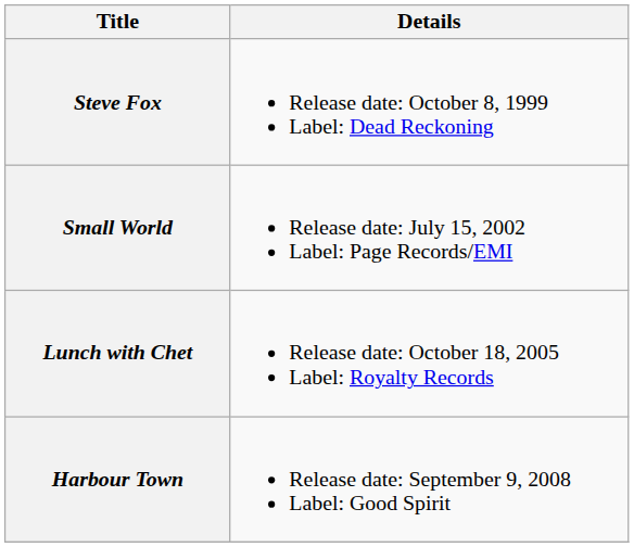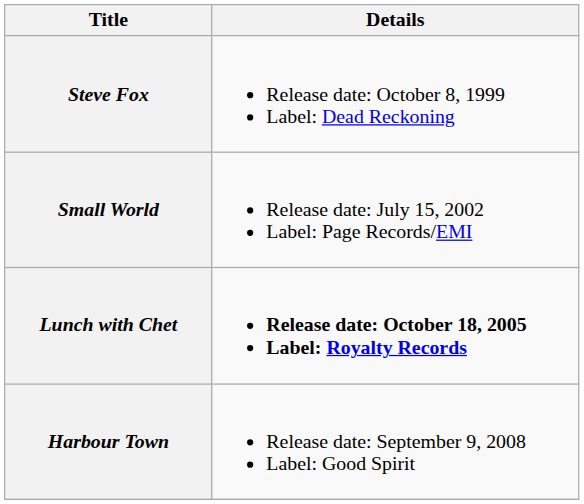Lunch with Chet | Details: normal -> bold
